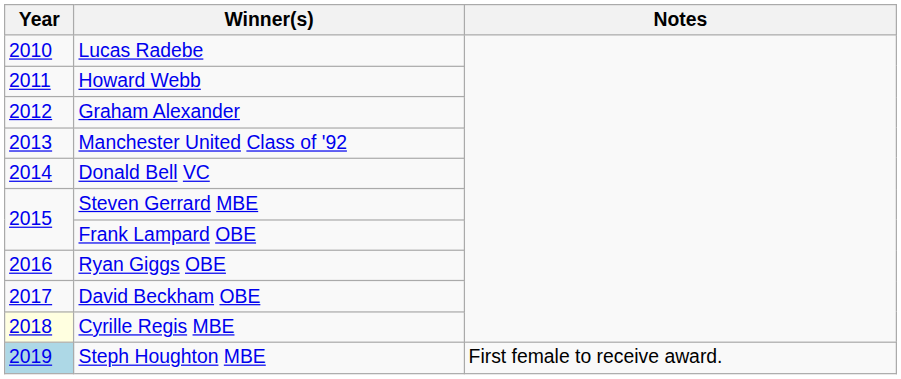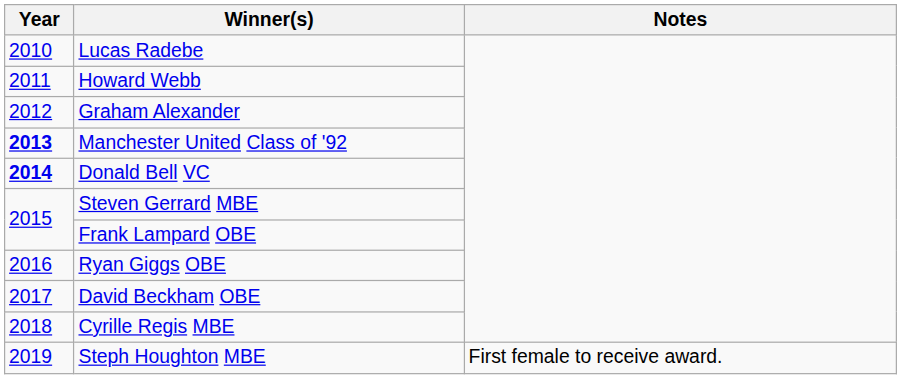Manchester United Class of '92 | Year: normal -> bold
Donald Bell VC | Year: normal -> bold
Cyrille Regis MBE | Year: lightyellow background -> no background
Steph Houghton MBE | Year: lightblue background -> no background
